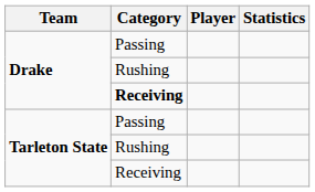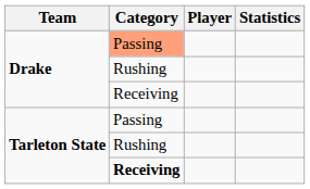Drake / Passing | Category: no background -> lightsalmon background
Drake / Receiving | Category: bold -> normal
Tarleton State / Receiving | Category: normal -> bold
